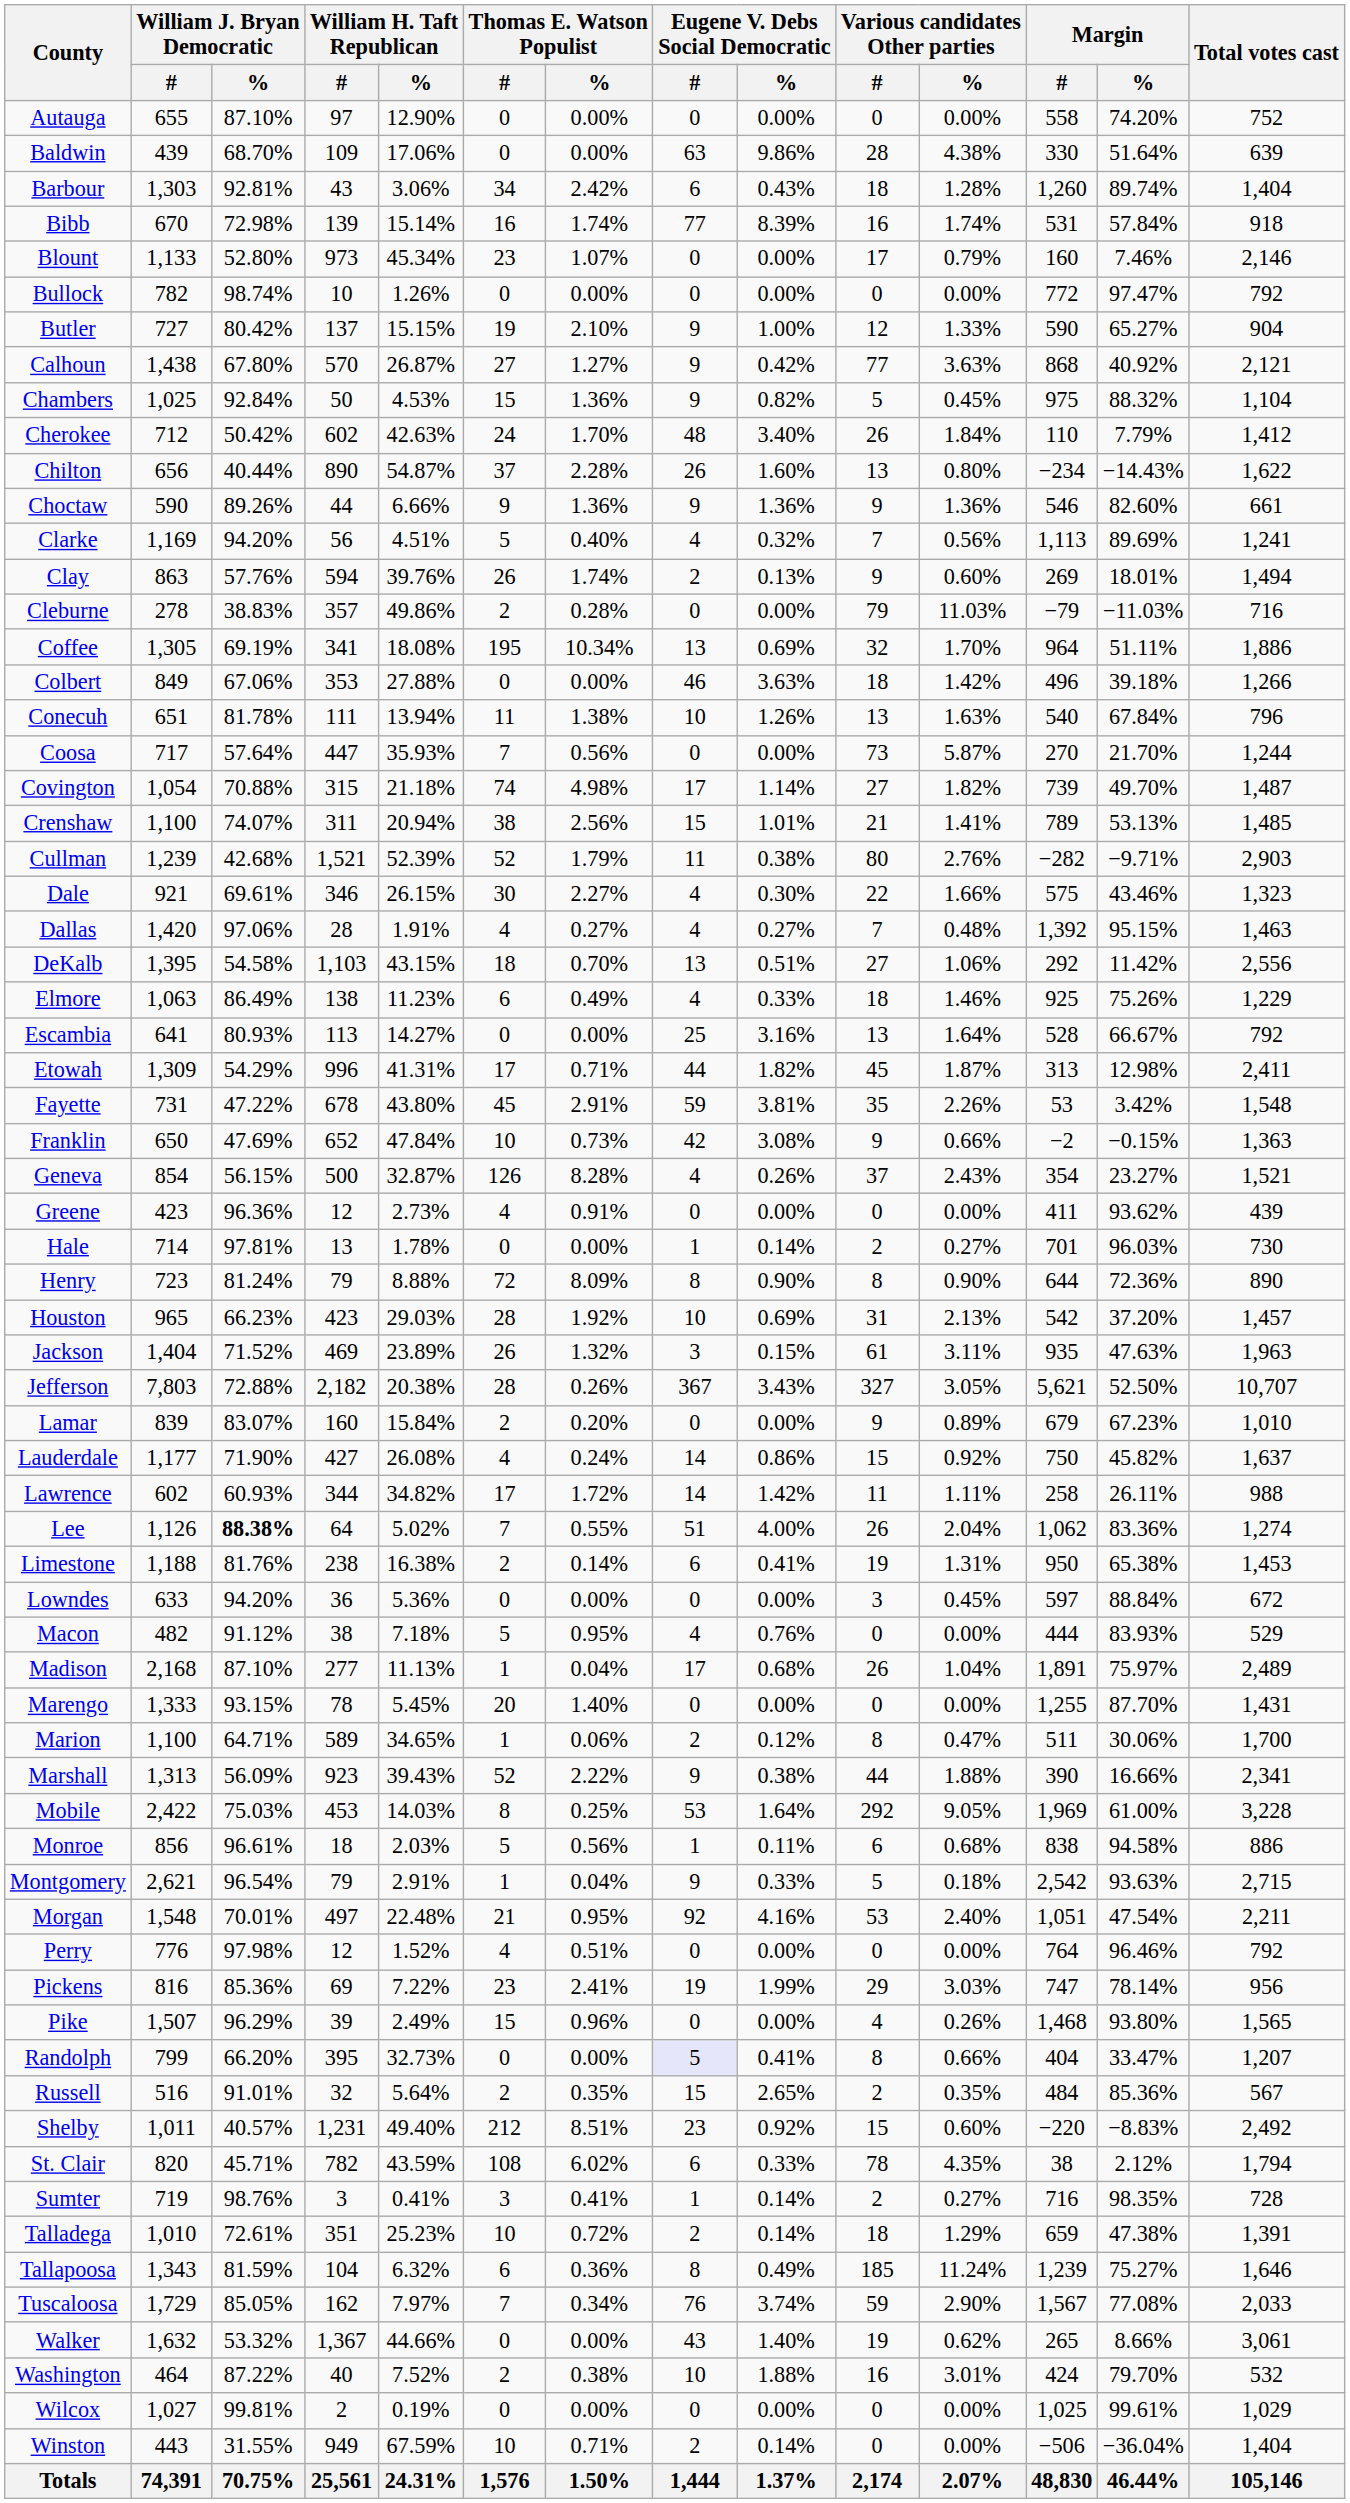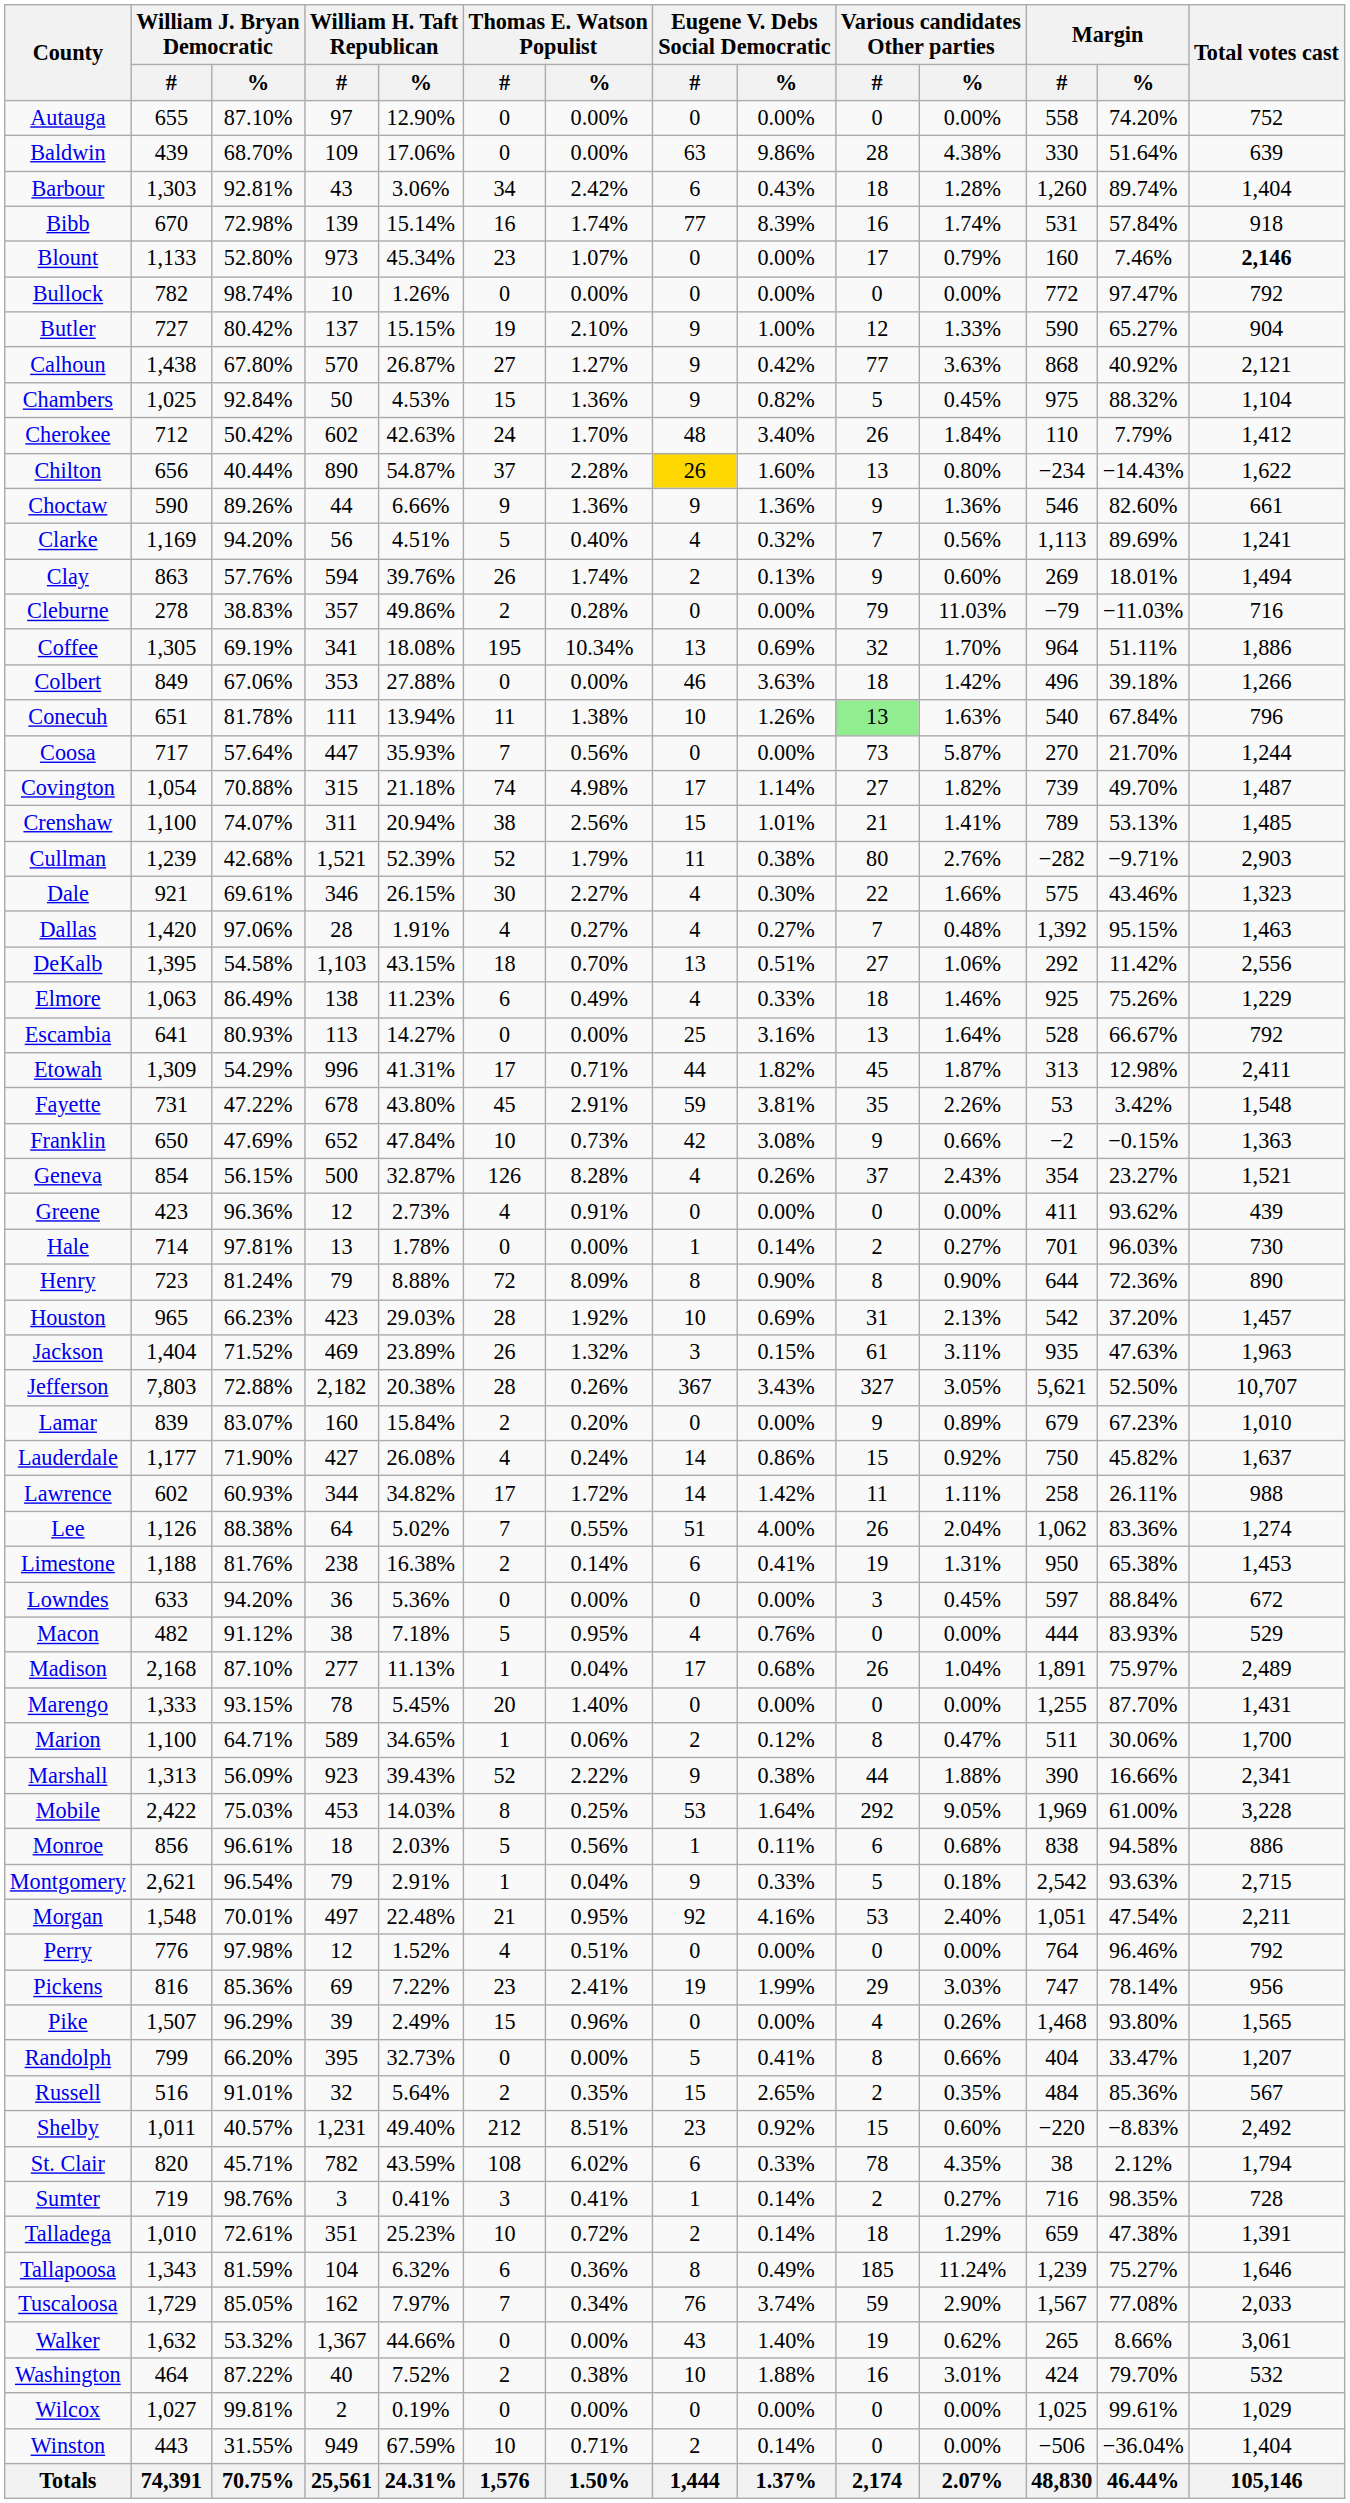Blount | Total votes cast: normal -> bold
Chilton | Eugene V. Debs Social Democratic / #: no background -> gold background
Conecuh | Various candidates Other parties / #: no background -> lightgreen background
Lee | William J. Bryan Democratic / %: bold -> normal
Randolph | Eugene V. Debs Social Democratic / #: lavender background -> no background
